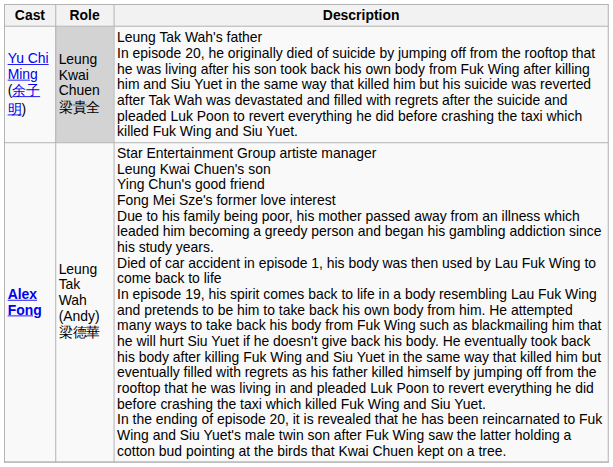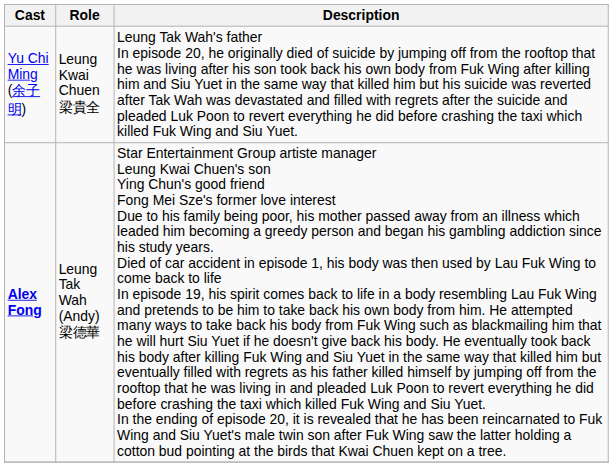Yu Chi Ming (余子明) | Role: lightgrey background -> no background
